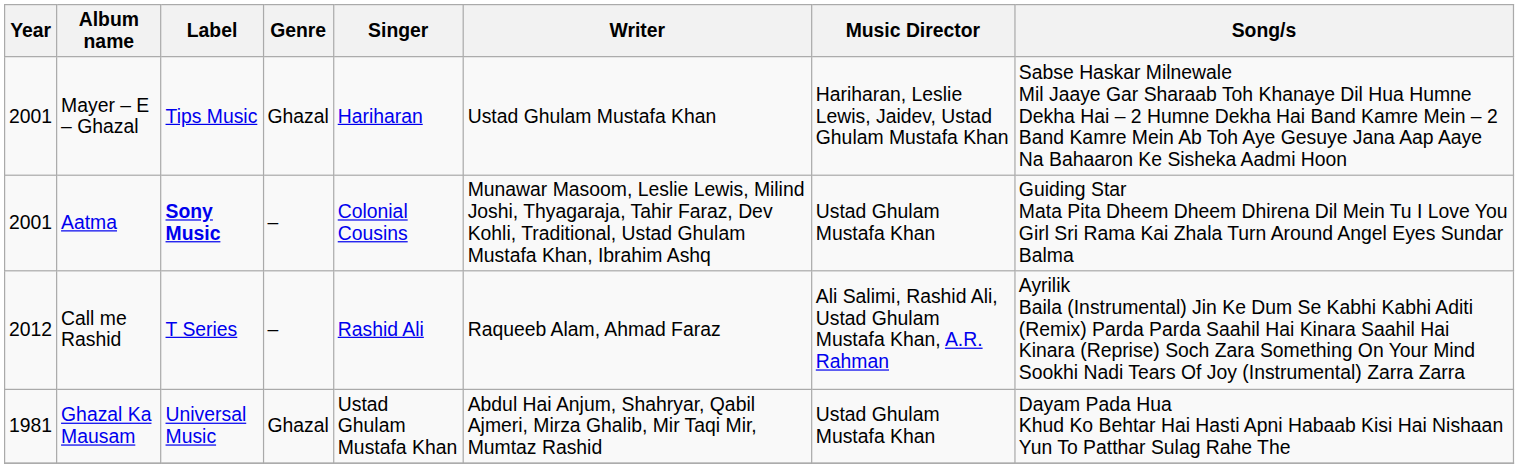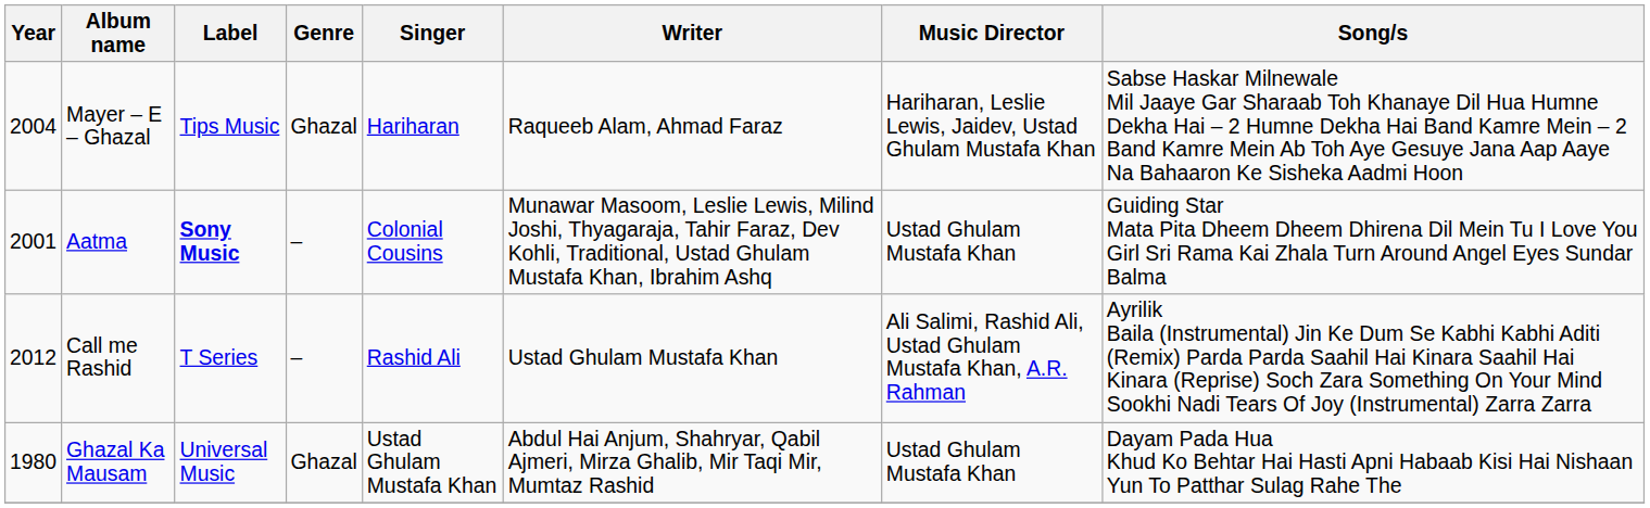Mayer – E – Ghazal | Year: 2001 -> 2004
Mayer – E – Ghazal | Writer: Ustad Ghulam Mustafa Khan -> Raqueeb Alam, Ahmad Faraz
Call me Rashid | Writer: Raqueeb Alam, Ahmad Faraz -> Ustad Ghulam Mustafa Khan
Ghazal Ka Mausam | Year: 1981 -> 1980
